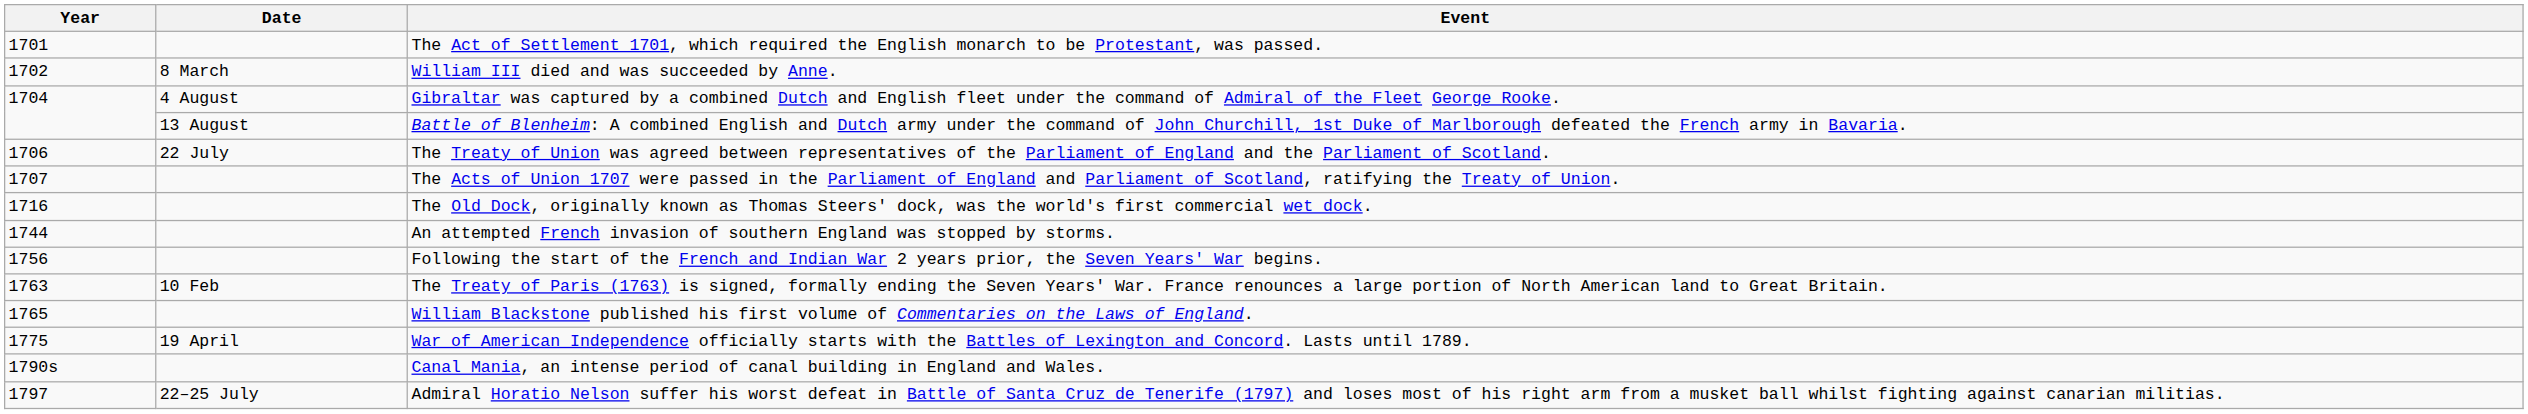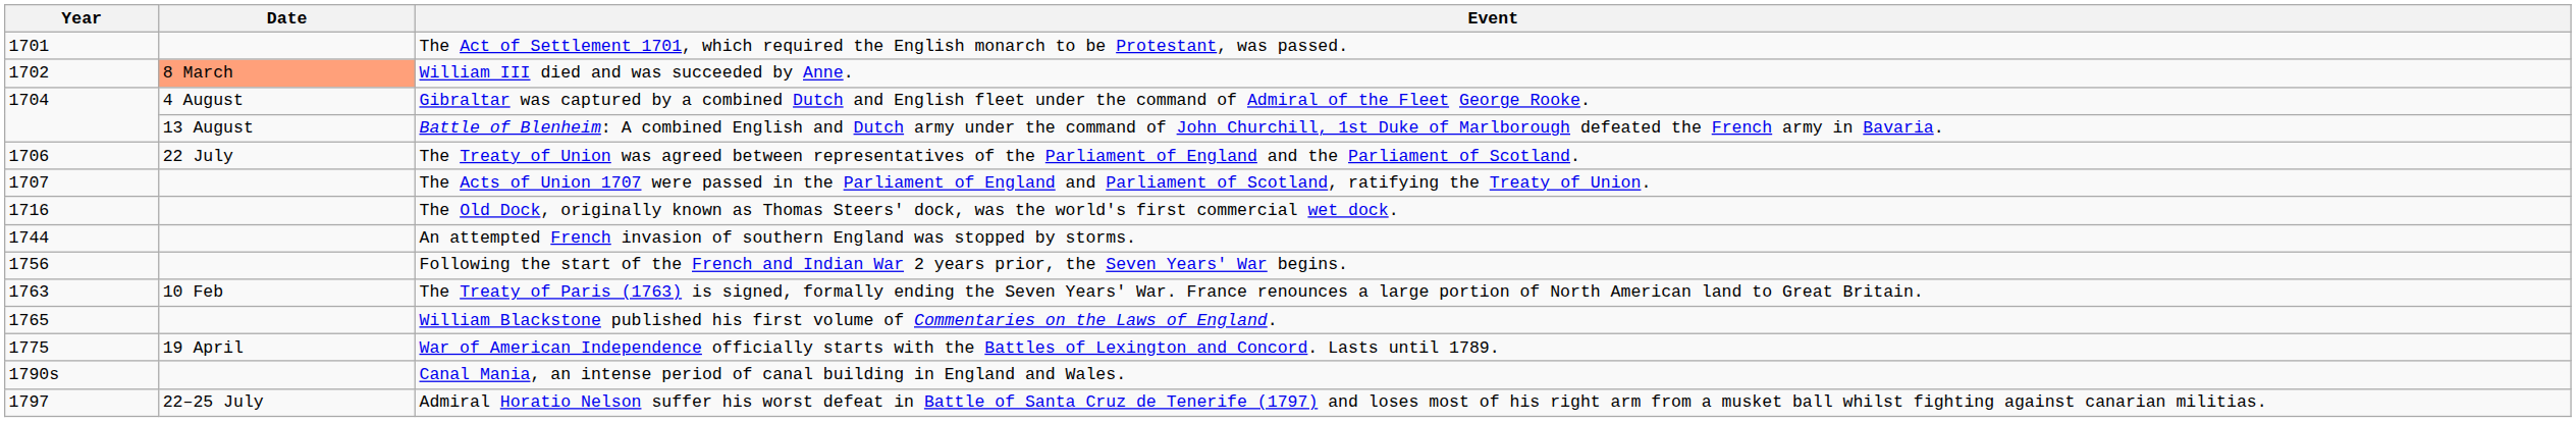William III died and was succeeded by Anne. | Date: no background -> lightsalmon background
